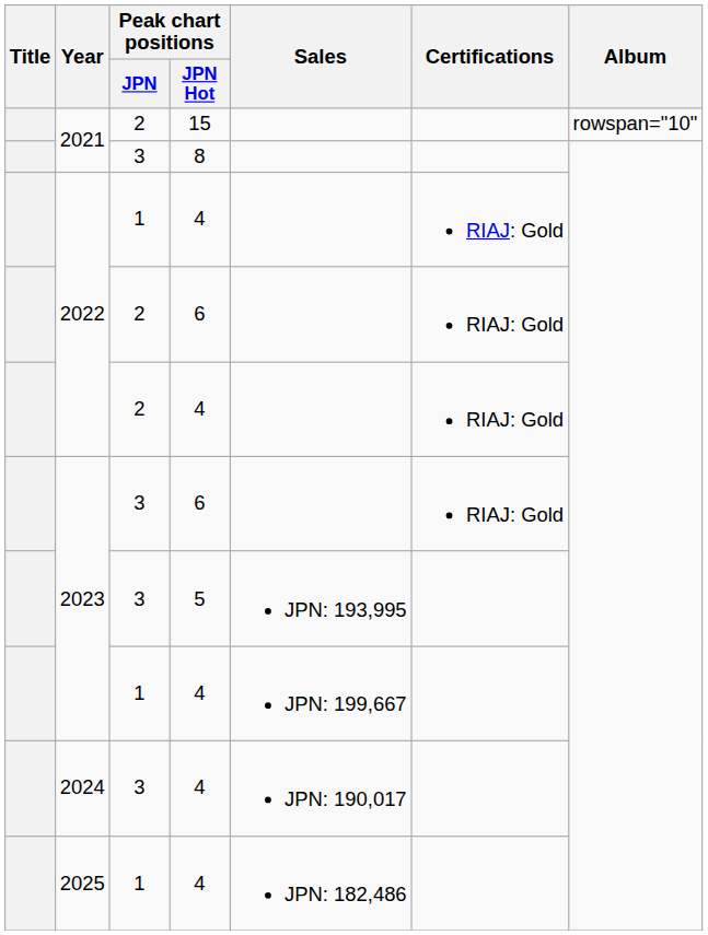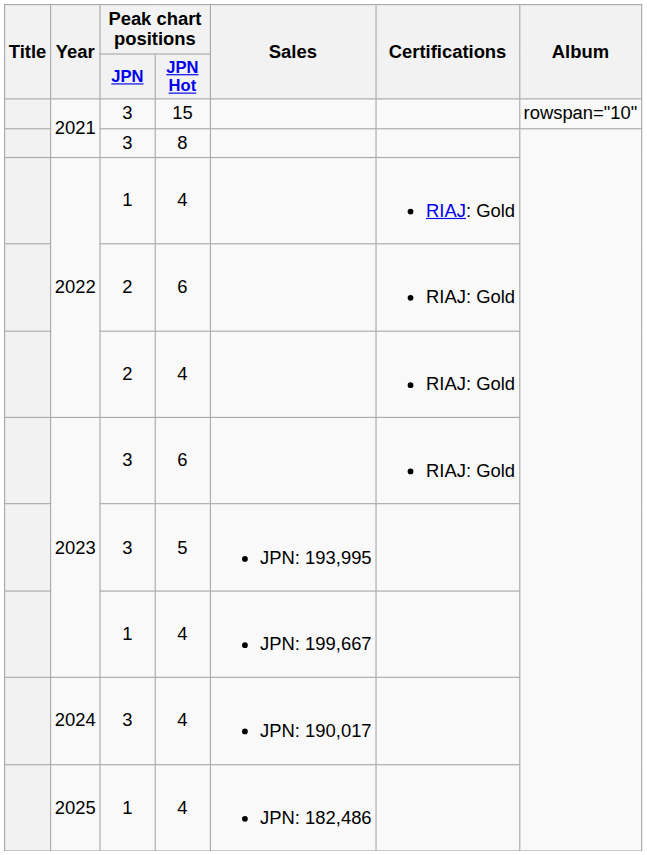2021 / 15 | Peak chart positions / JPN: 2 -> 3
